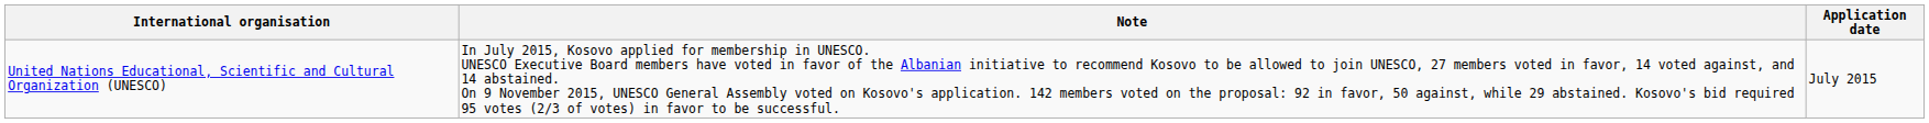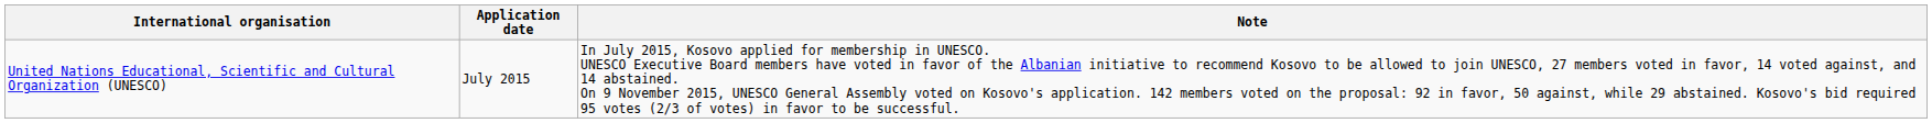columns swapped: Note <-> Application date
